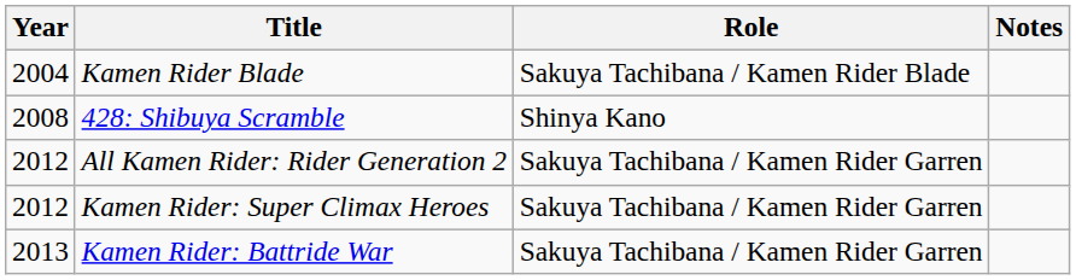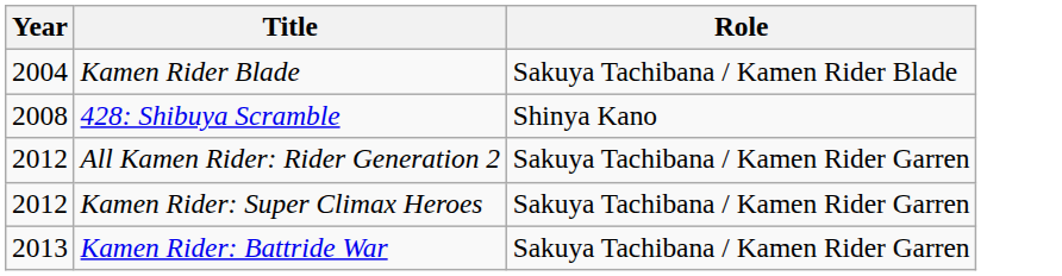- column: Notes
